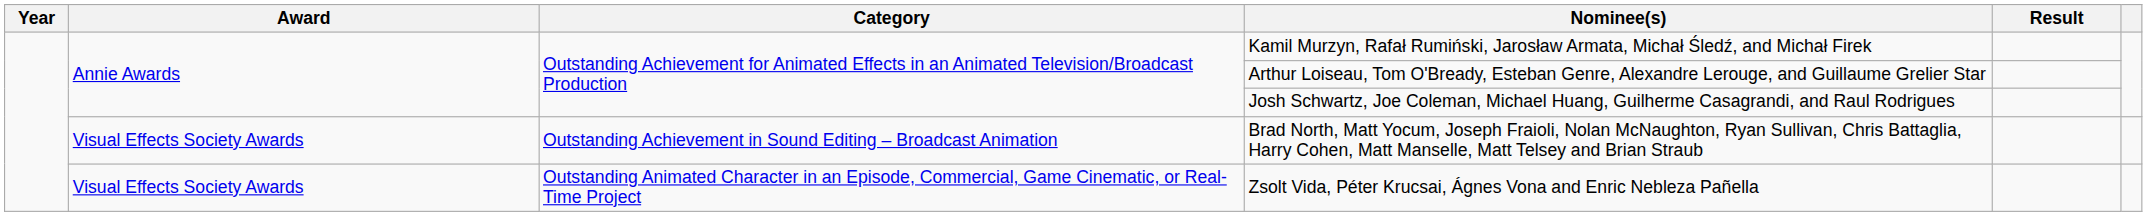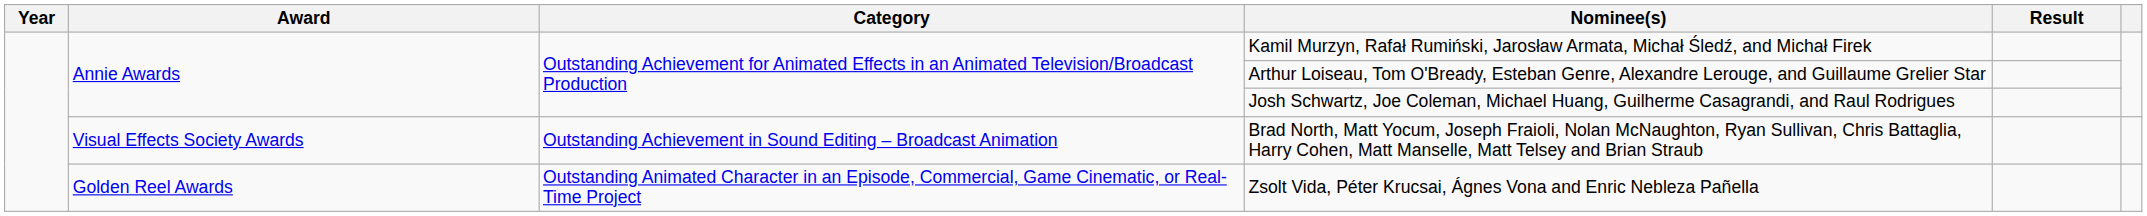row 6 | Award: Visual Effects Society Awards -> Golden Reel Awards
